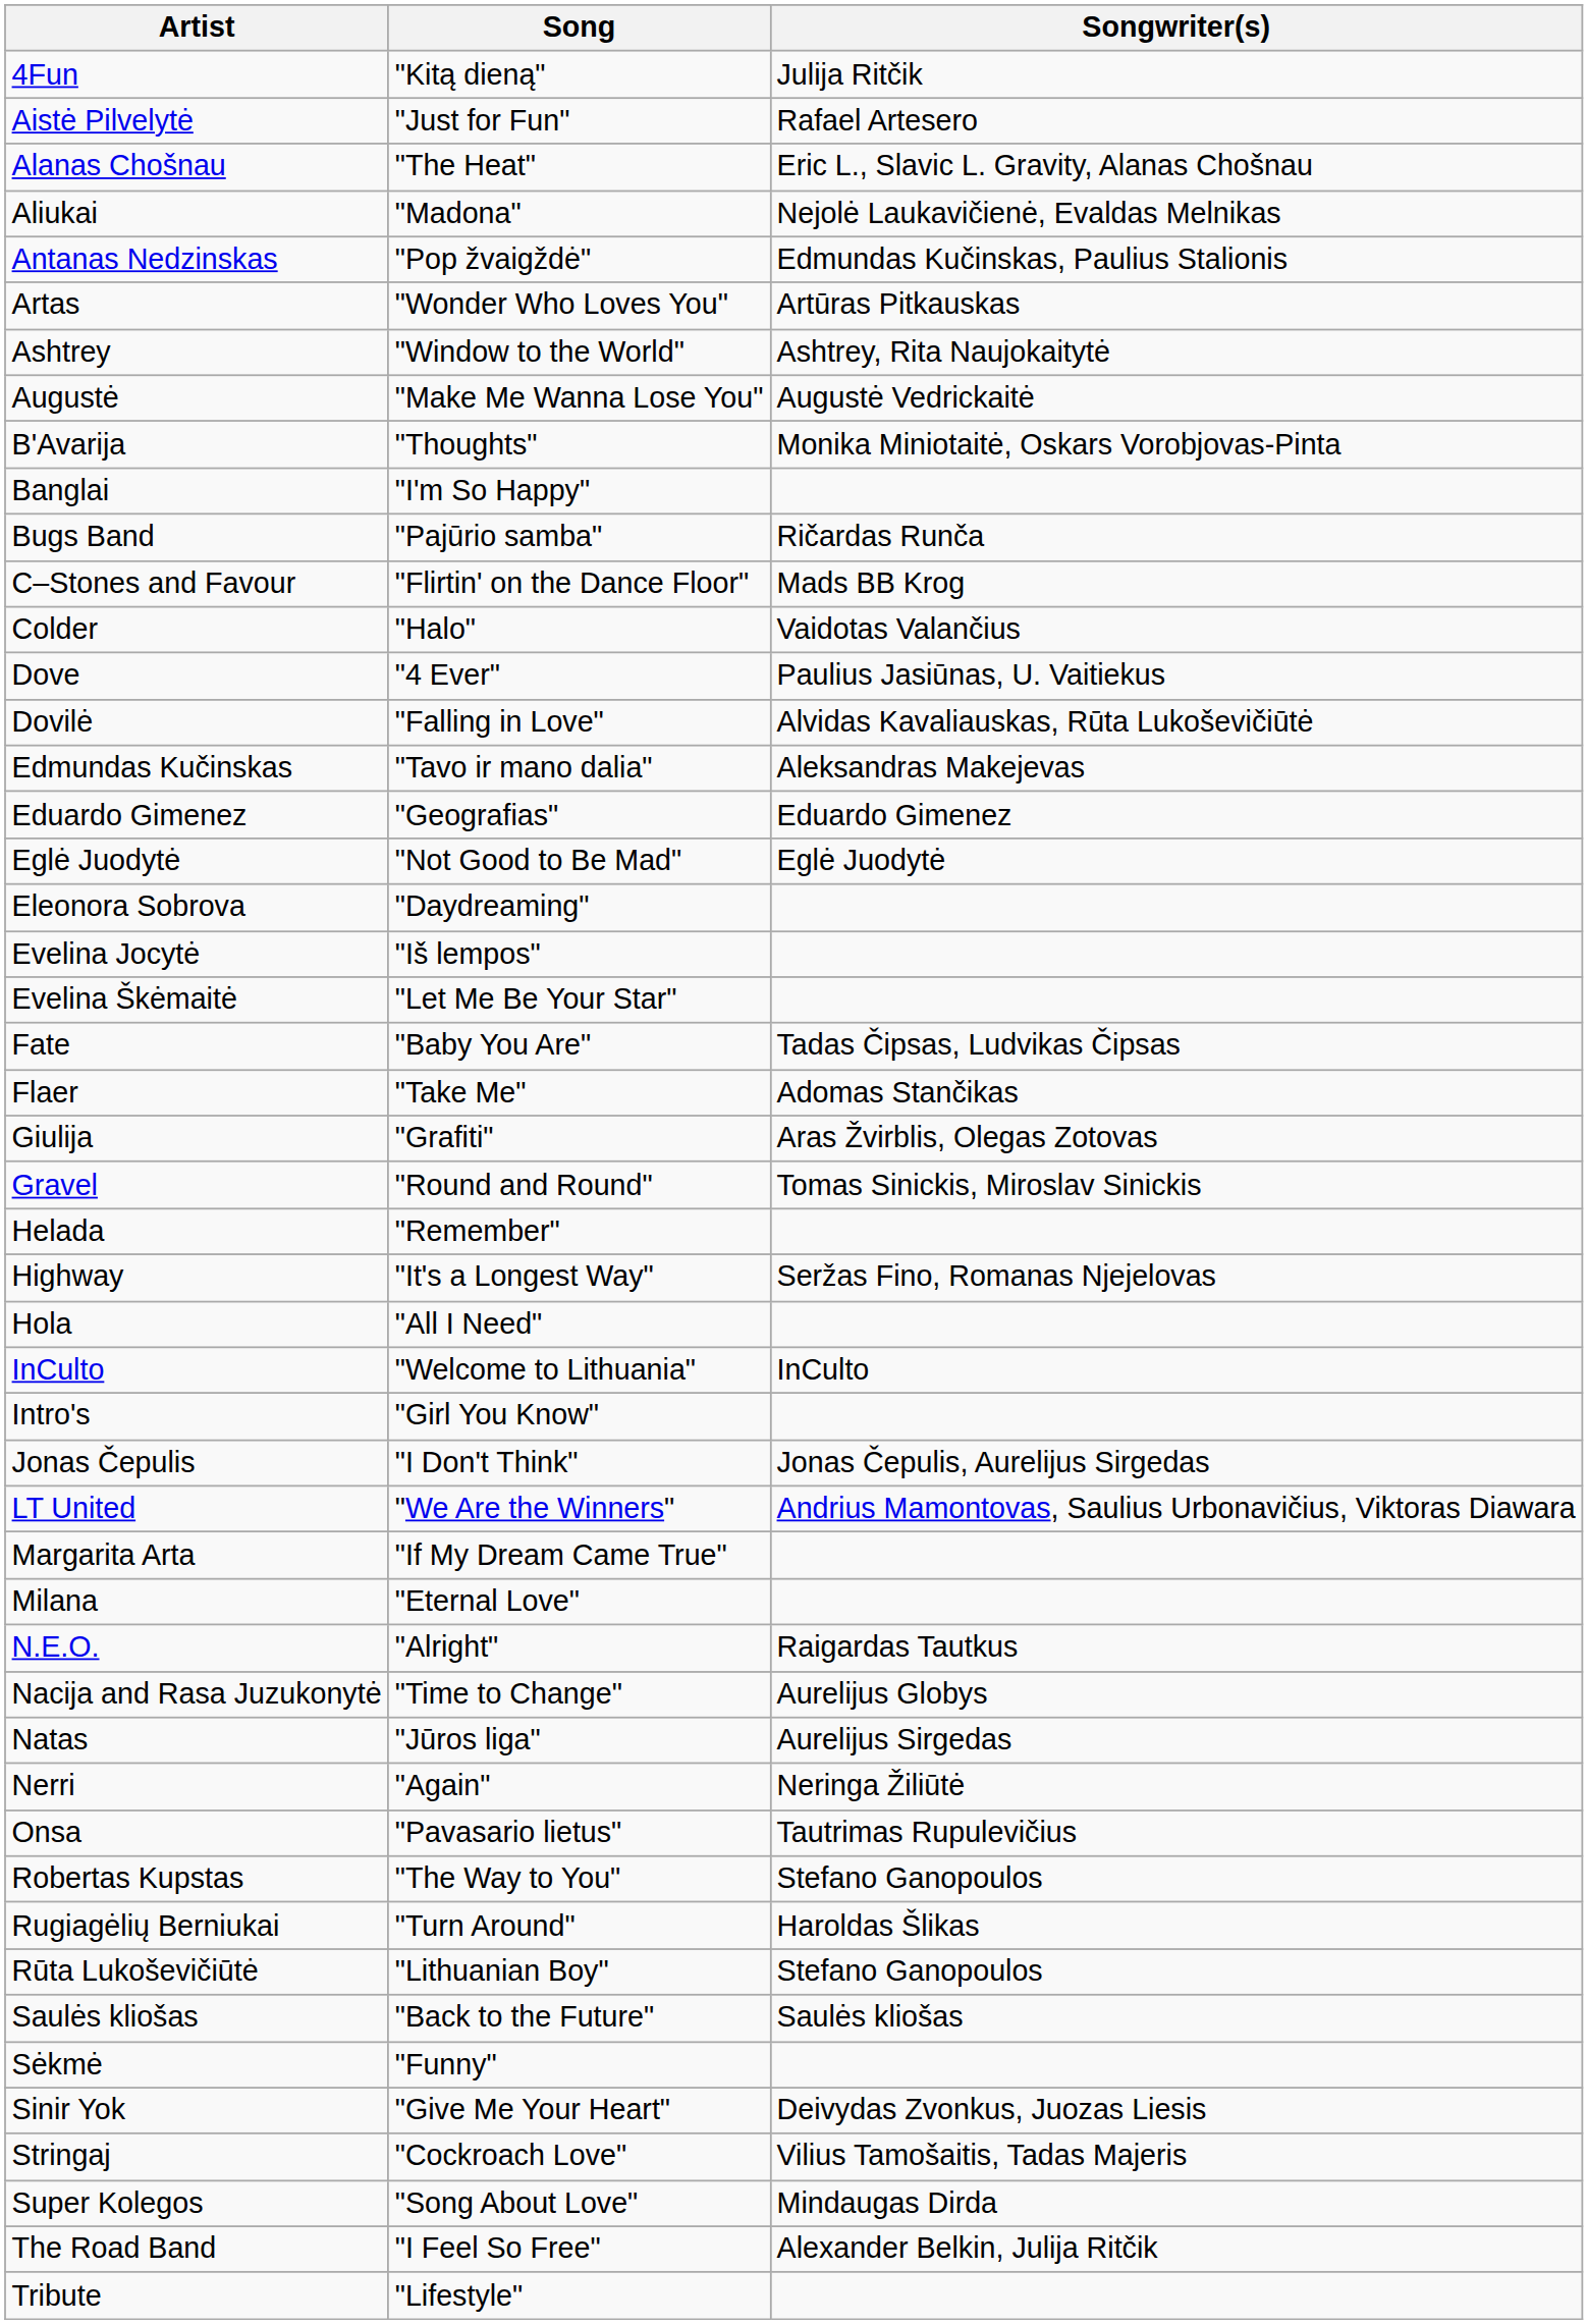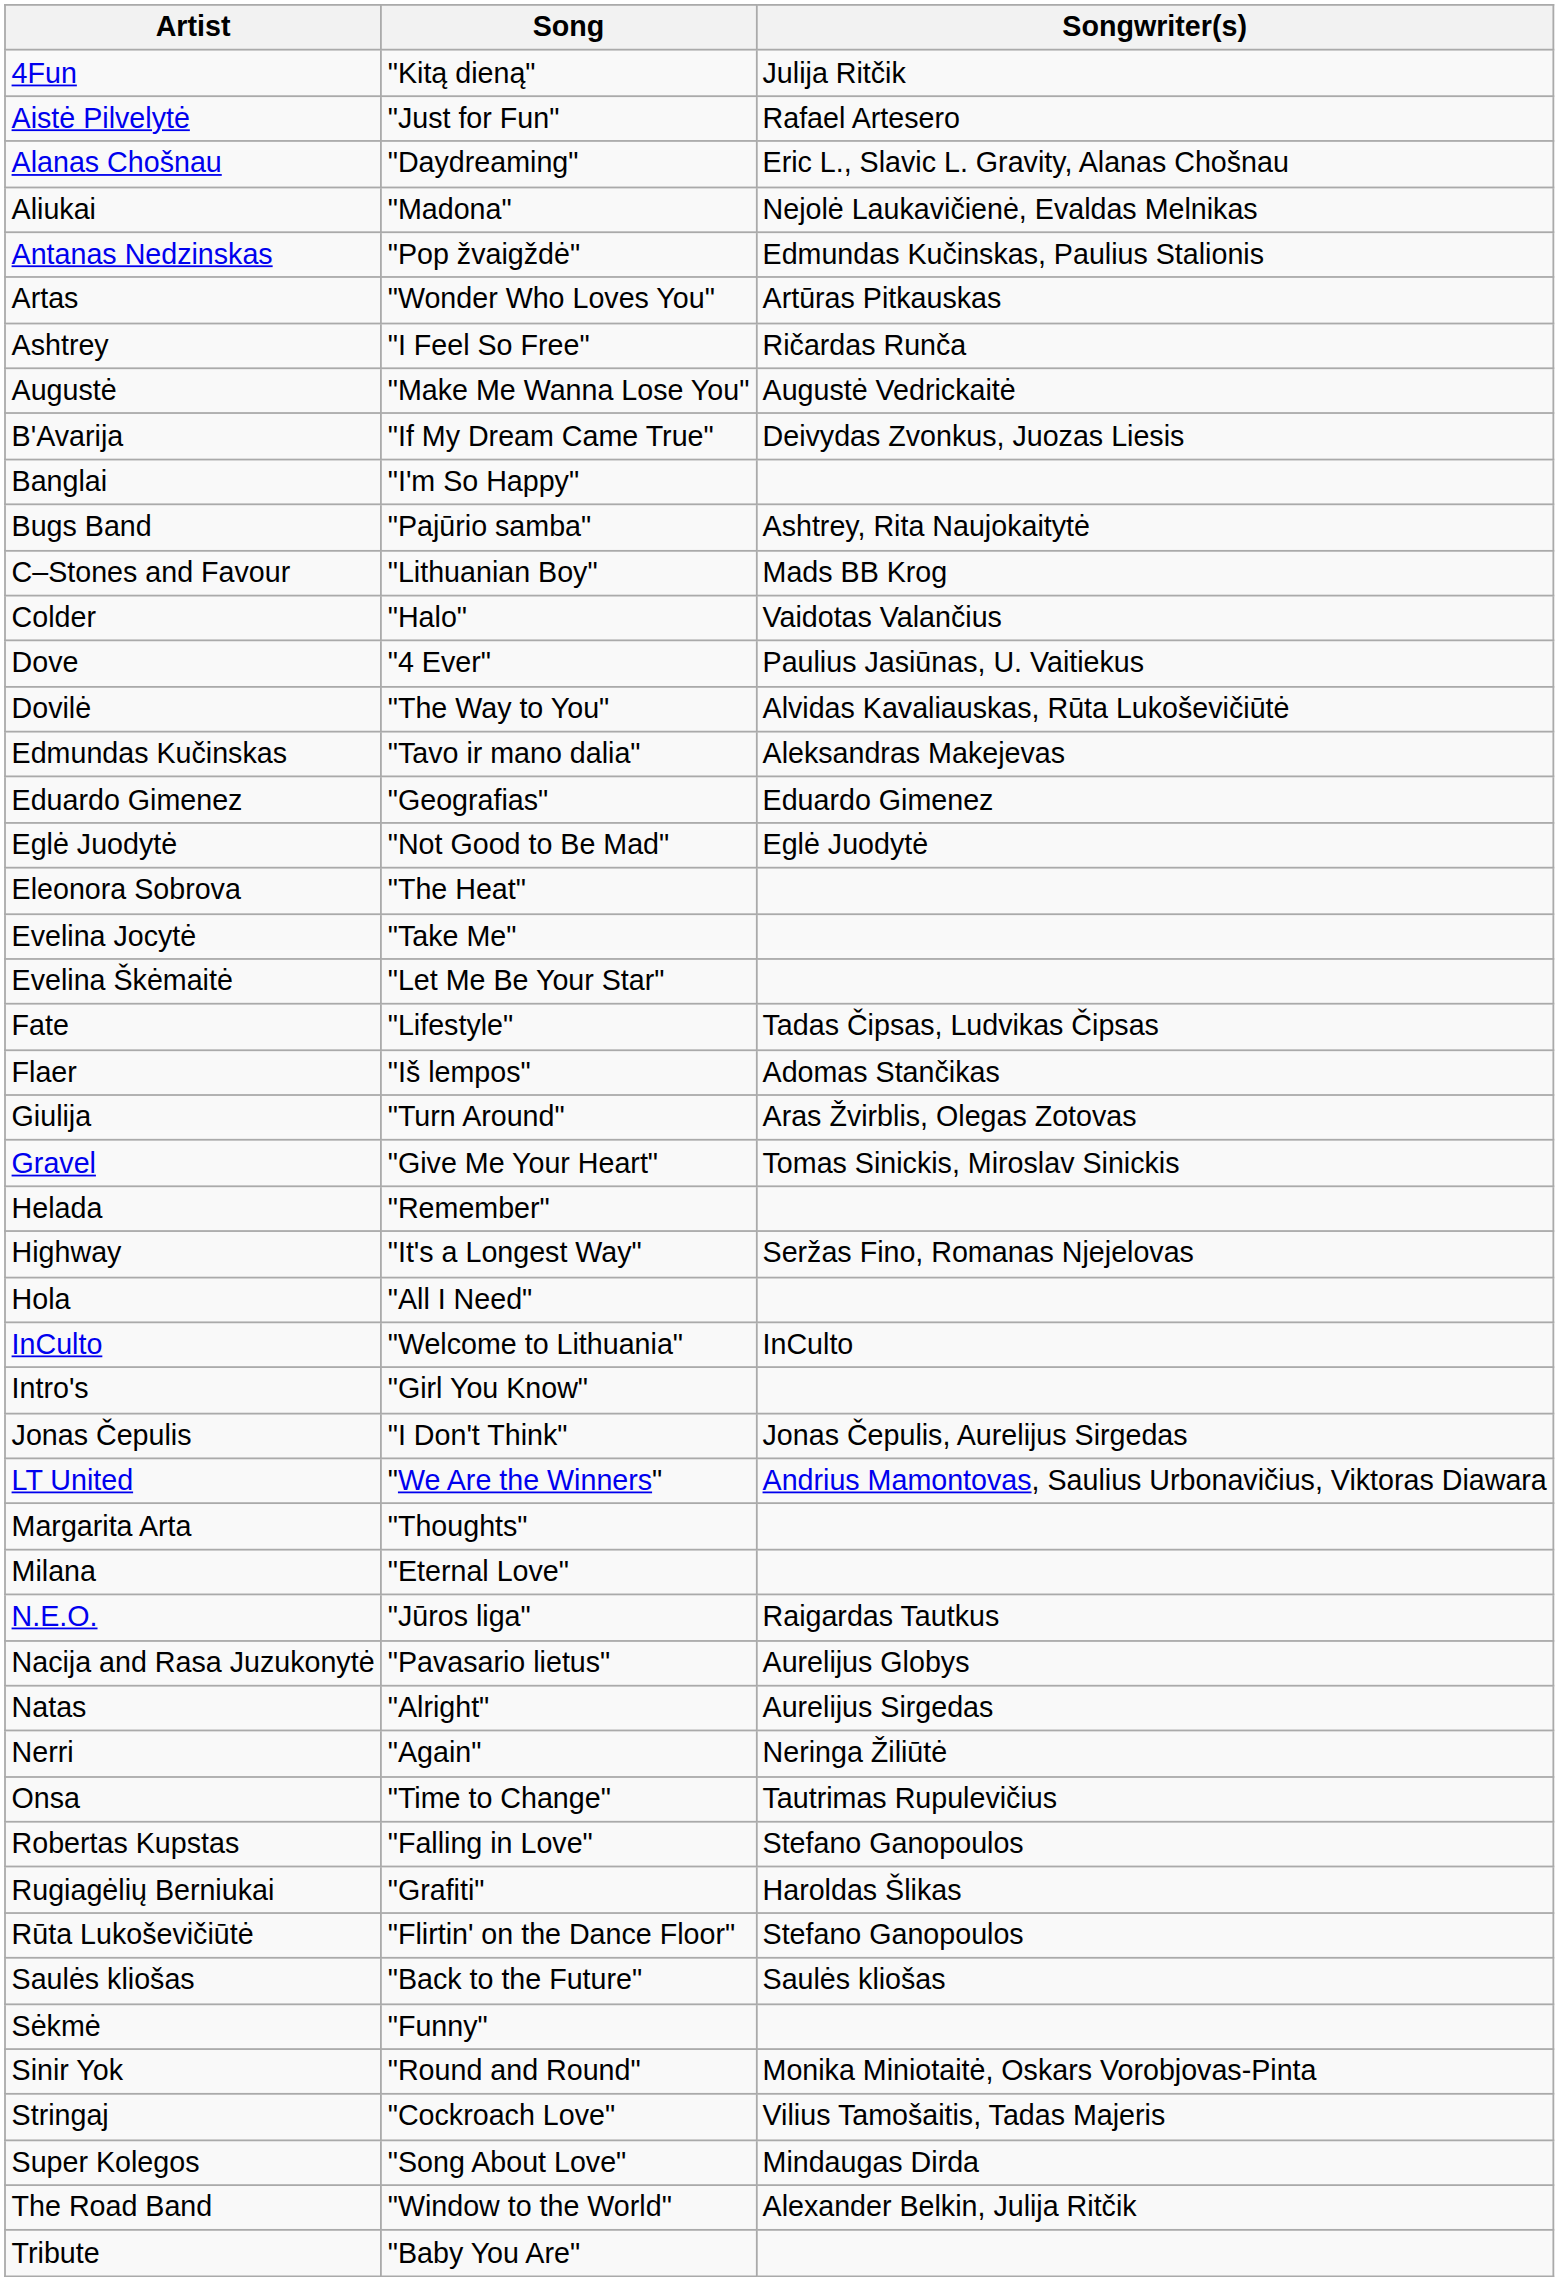Alanas Chošnau | Song: "The Heat" -> "Daydreaming"
Ashtrey | Song: "Window to the World" -> "I Feel So Free"
Ashtrey | Songwriter(s): Ashtrey, Rita Naujokaitytė -> Ričardas Runča
B'Avarija | Song: "Thoughts" -> "If My Dream Came True"
B'Avarija | Songwriter(s): Monika Miniotaitė, Oskars Vorobjovas-Pinta -> Deivydas Zvonkus, Juozas Liesis
Bugs Band | Songwriter(s): Ričardas Runča -> Ashtrey, Rita Naujokaitytė
C–Stones and Favour | Song: "Flirtin' on the Dance Floor" -> "Lithuanian Boy"
Dovilė | Song: "Falling in Love" -> "The Way to You"
Eleonora Sobrova | Song: "Daydreaming" -> "The Heat"
Evelina Jocytė | Song: "Iš lempos" -> "Take Me"
Fate | Song: "Baby You Are" -> "Lifestyle"
Flaer | Song: "Take Me" -> "Iš lempos"
Giulija | Song: "Grafiti" -> "Turn Around"
Gravel | Song: "Round and Round" -> "Give Me Your Heart"
Margarita Arta | Song: "If My Dream Came True" -> "Thoughts"
N.E.O. | Song: "Alright" -> "Jūros liga"
Nacija and Rasa Juzukonytė | Song: "Time to Change" -> "Pavasario lietus"
Natas | Song: "Jūros liga" -> "Alright"
Onsa | Song: "Pavasario lietus" -> "Time to Change"
Robertas Kupstas | Song: "The Way to You" -> "Falling in Love"
Rugiagėlių Berniukai | Song: "Turn Around" -> "Grafiti"
Rūta Lukoševičiūtė | Song: "Lithuanian Boy" -> "Flirtin' on the Dance Floor"
Sinir Yok | Song: "Give Me Your Heart" -> "Round and Round"
Sinir Yok | Songwriter(s): Deivydas Zvonkus, Juozas Liesis -> Monika Miniotaitė, Oskars Vorobjovas-Pinta
The Road Band | Song: "I Feel So Free" -> "Window to the World"
Tribute | Song: "Lifestyle" -> "Baby You Are"
